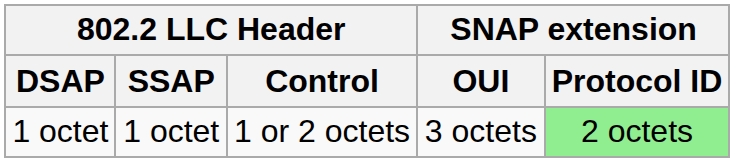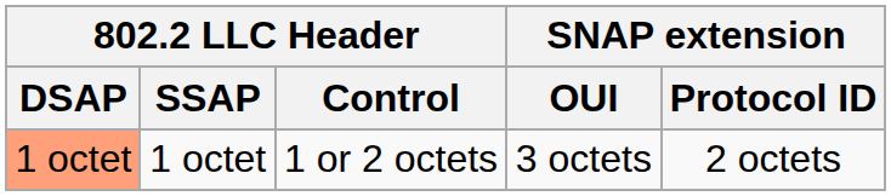row 3 | 802.2 LLC Header / DSAP: no background -> lightsalmon background
row 3 | SNAP extension / Protocol ID: lightgreen background -> no background
